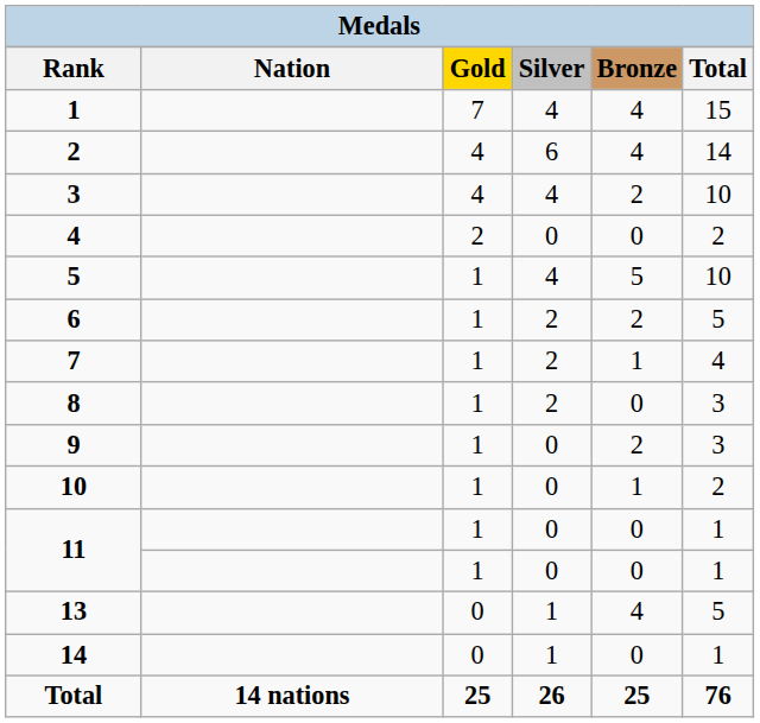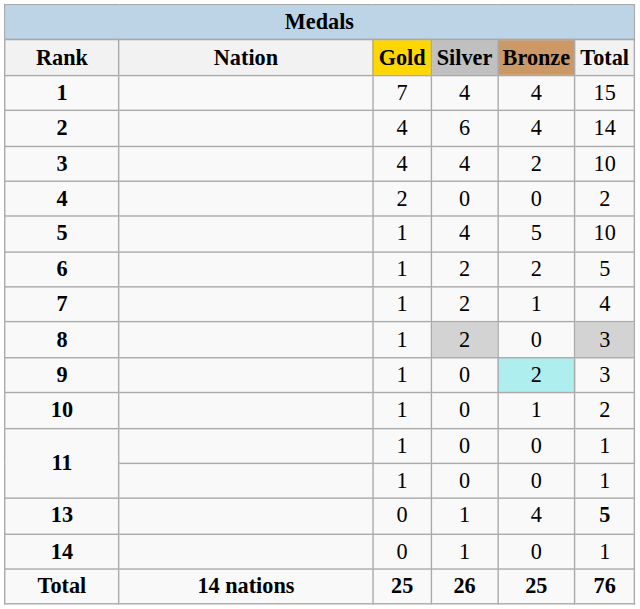8 | column 4: no background -> lightgrey background
8 | column 6: no background -> lightgrey background
9 | column 5: no background -> paleturquoise background
13 | column 6: normal -> bold
